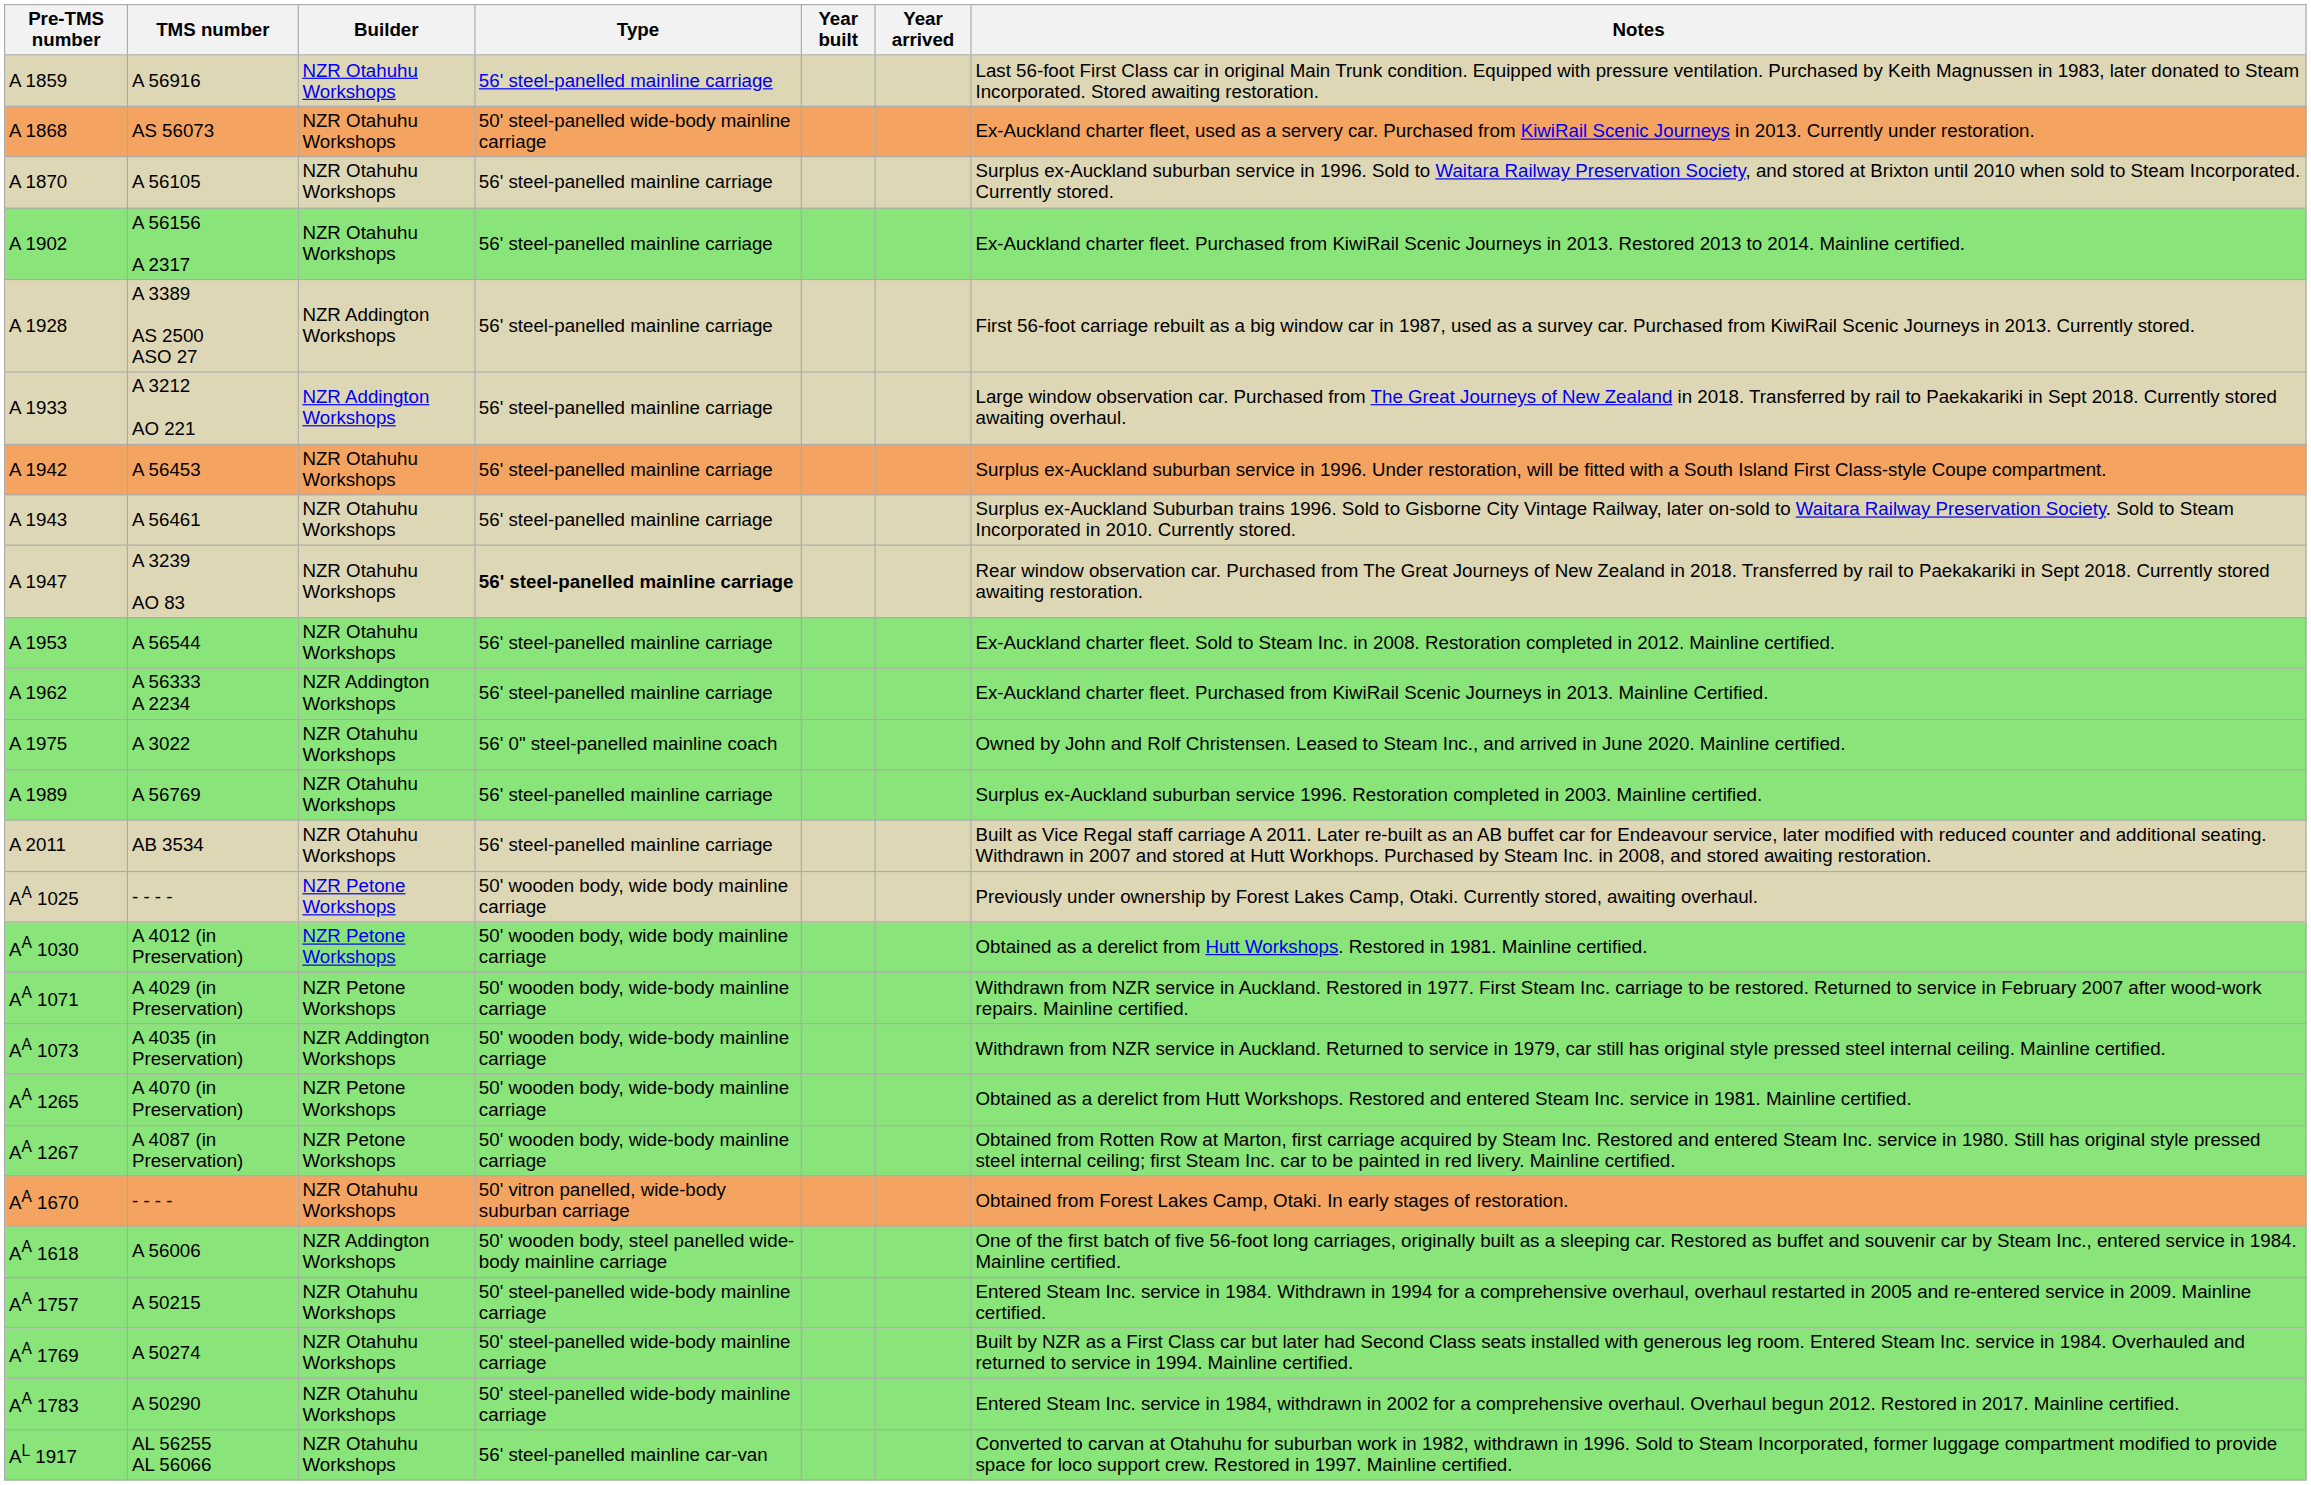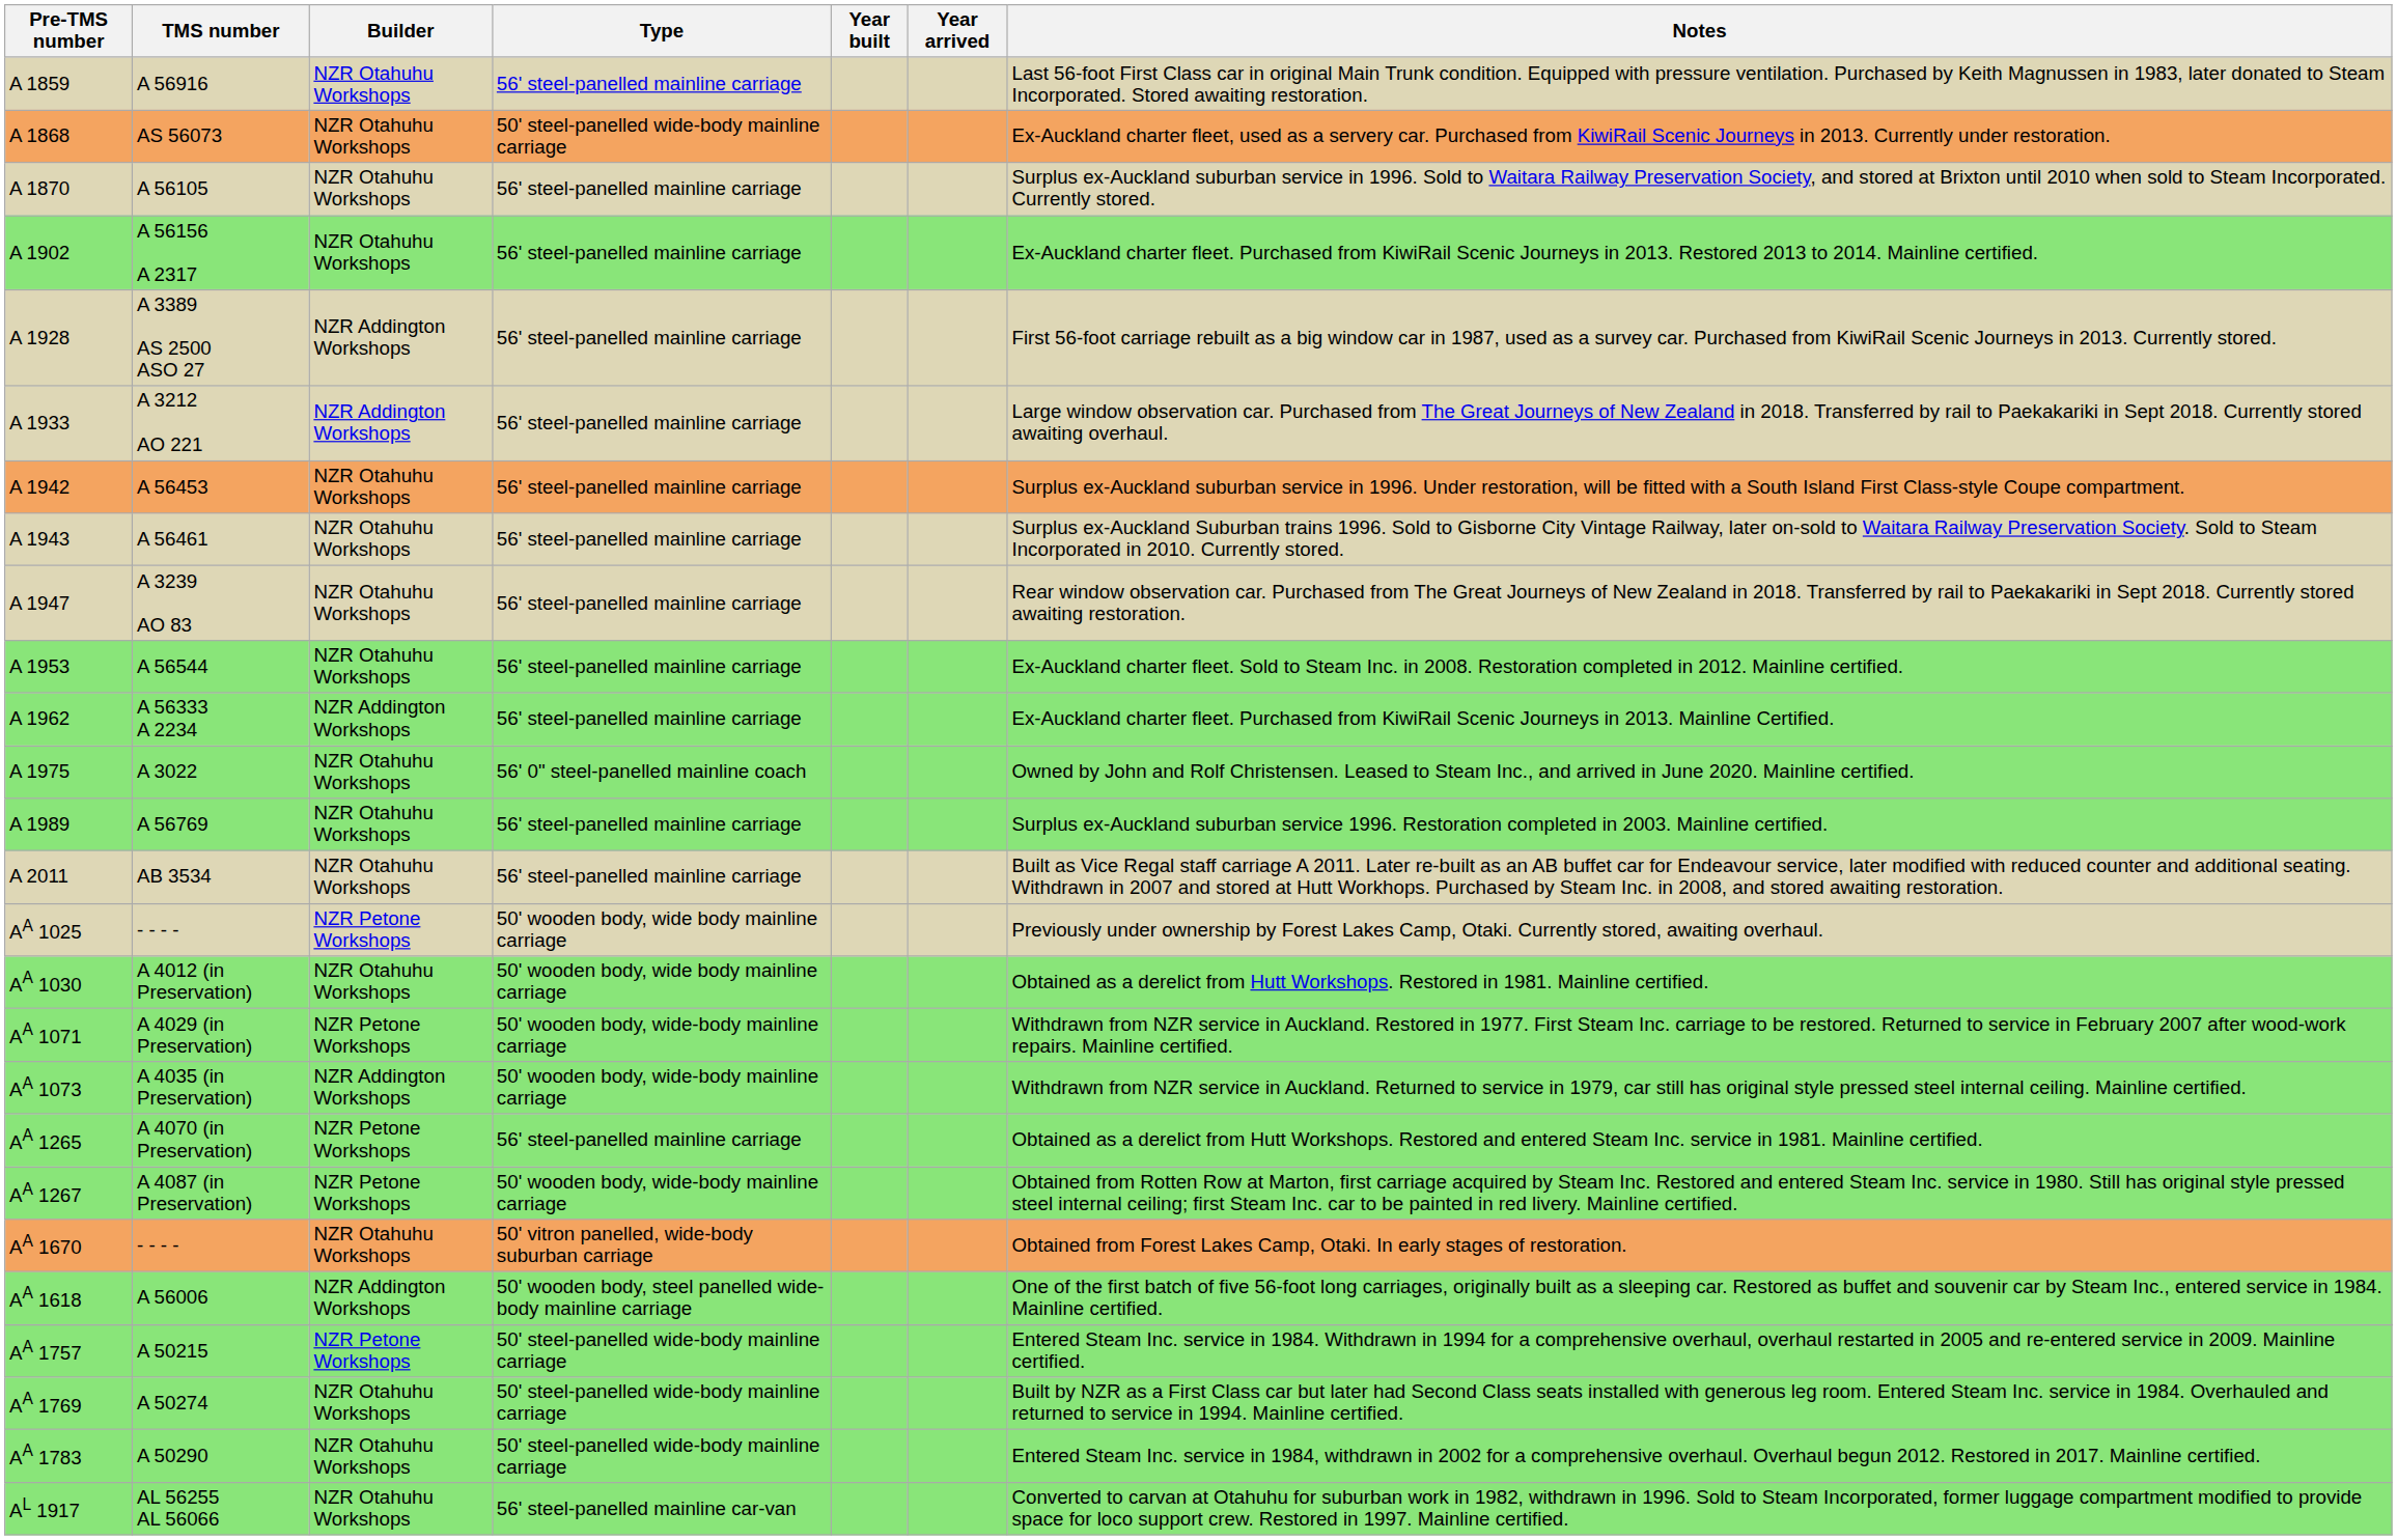A 3239 AO 83 | Type: bold -> normal
A 4012 (in Preservation) | Builder: NZR Petone Workshops -> NZR Otahuhu Workshops
A 4070 (in Preservation) | Type: 50' wooden body, wide-body mainline carriage -> 56' steel-panelled mainline carriage
A 50215 | Builder: NZR Otahuhu Workshops -> NZR Petone Workshops
